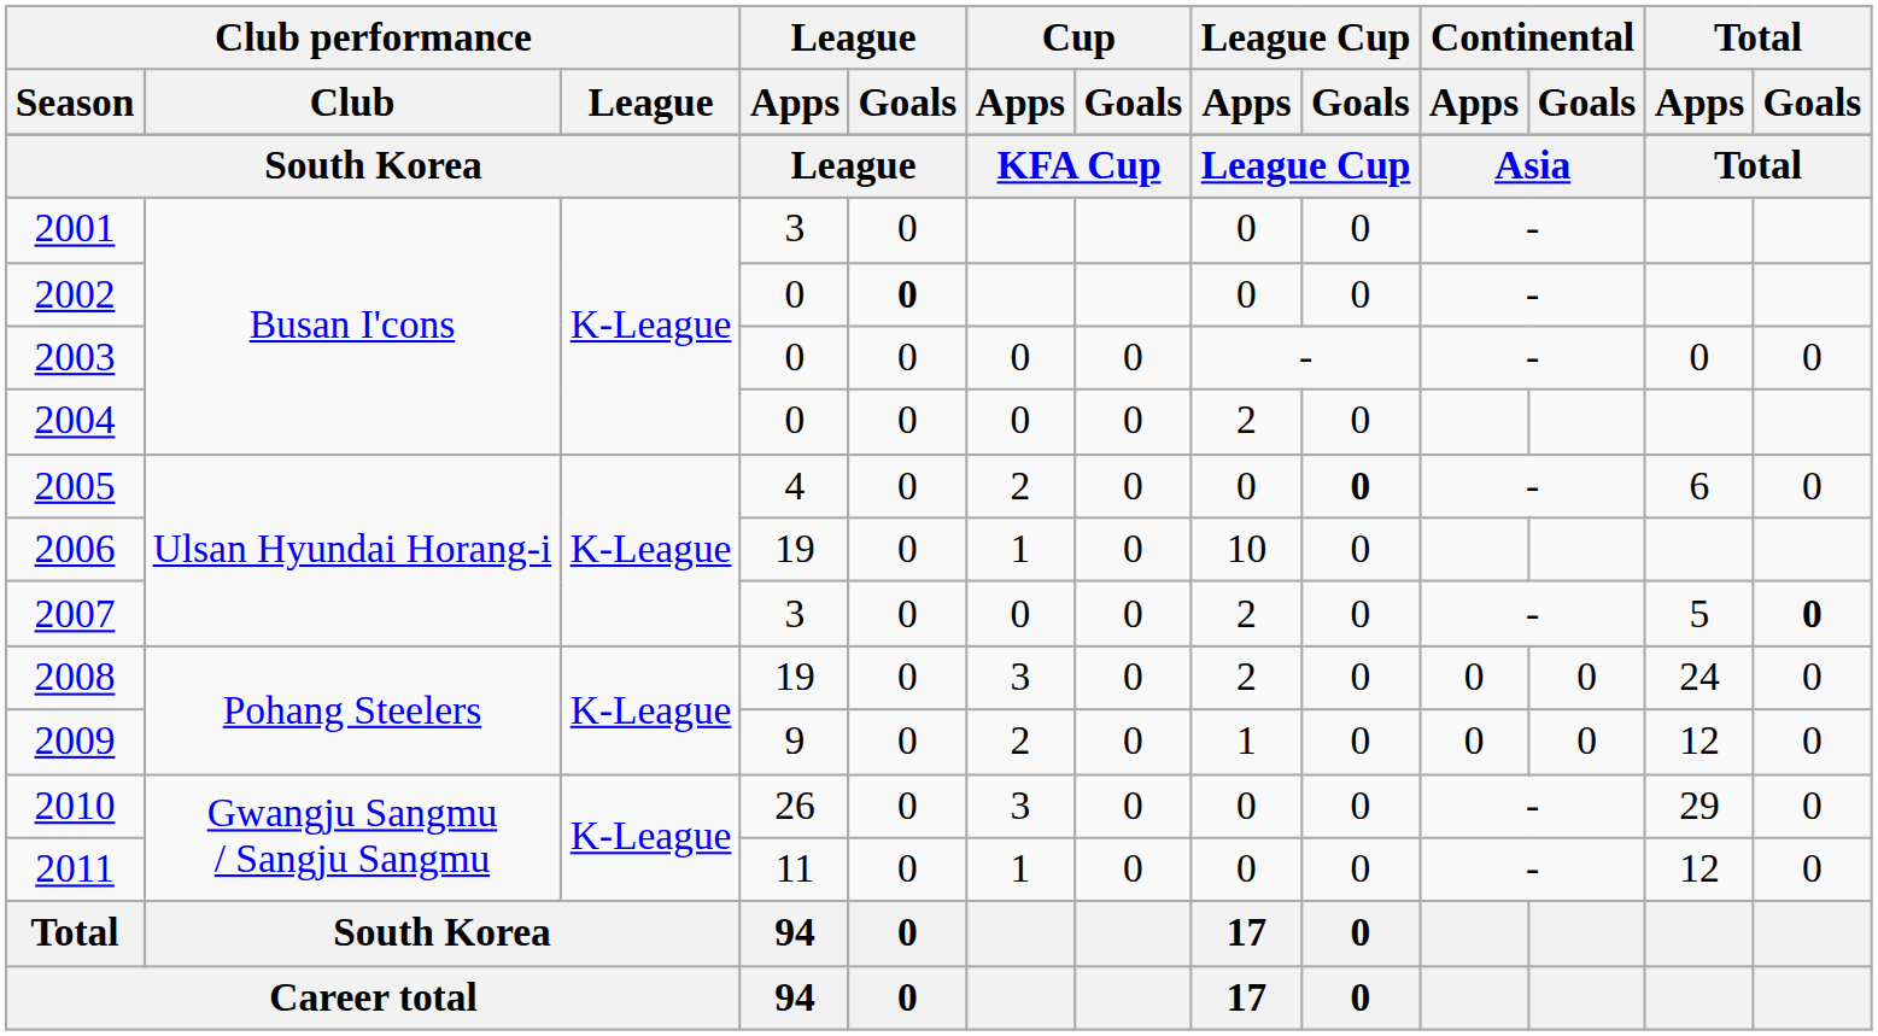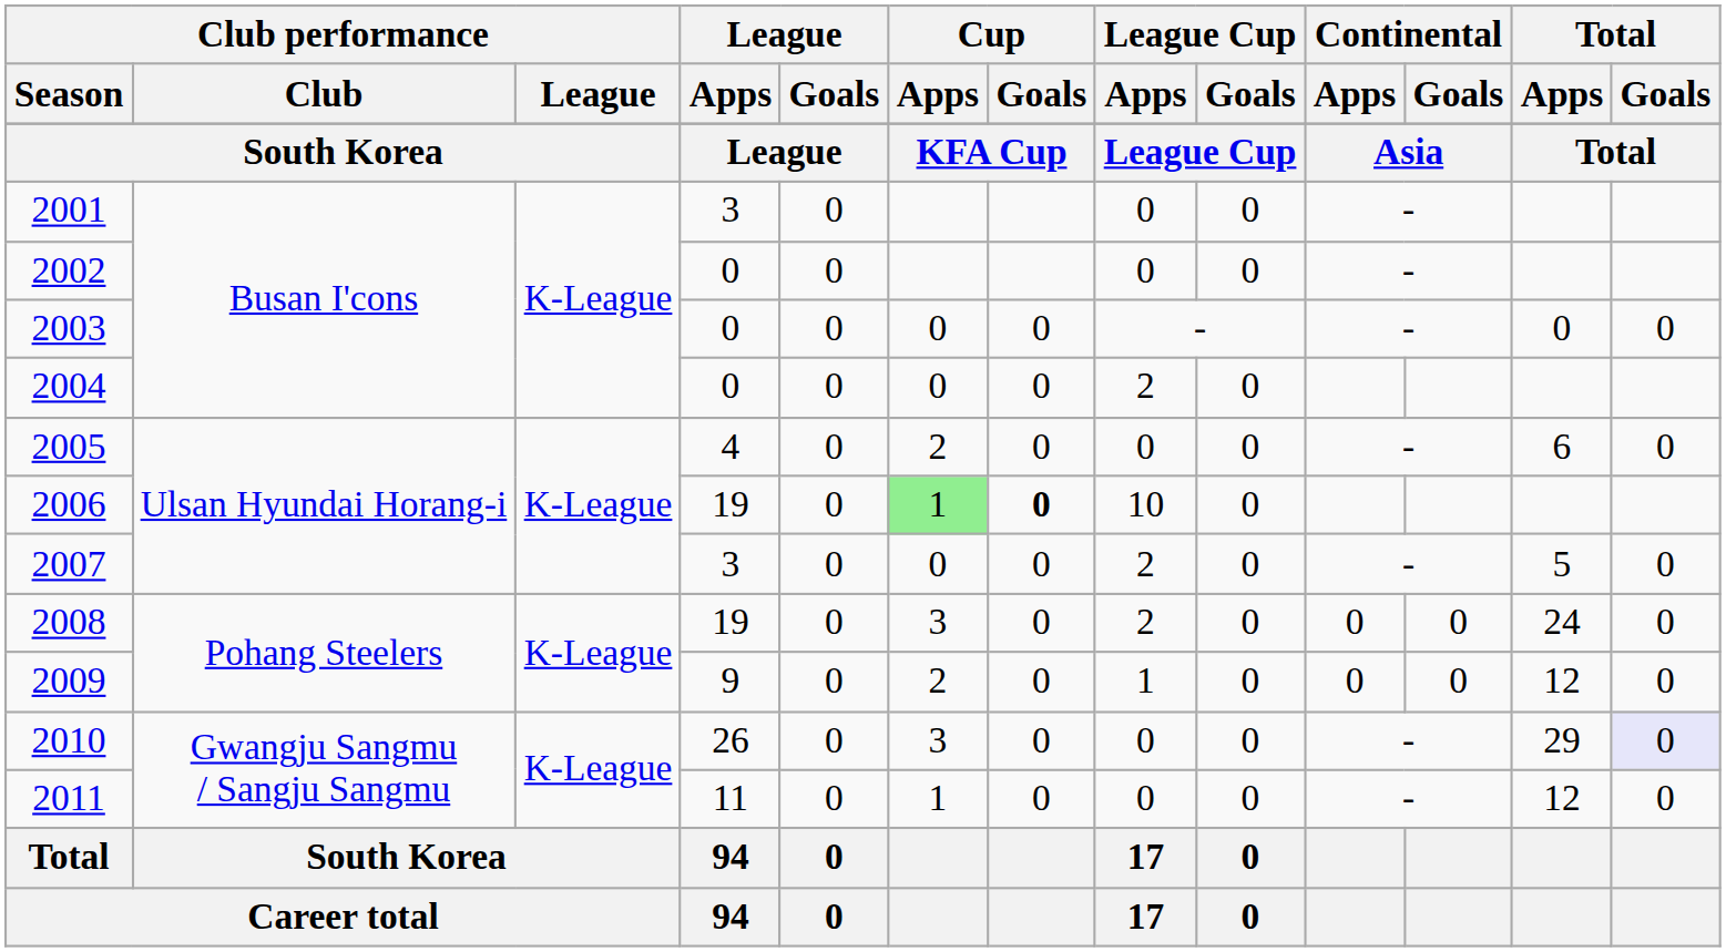2002 | League / Goals: bold -> normal
2005 | League Cup / Goals: bold -> normal
2006 | Cup / Apps: no background -> lightgreen background
2006 | Cup / Goals: normal -> bold
2007 | Total / Goals: bold -> normal
2010 | Total / Goals: no background -> lavender background
